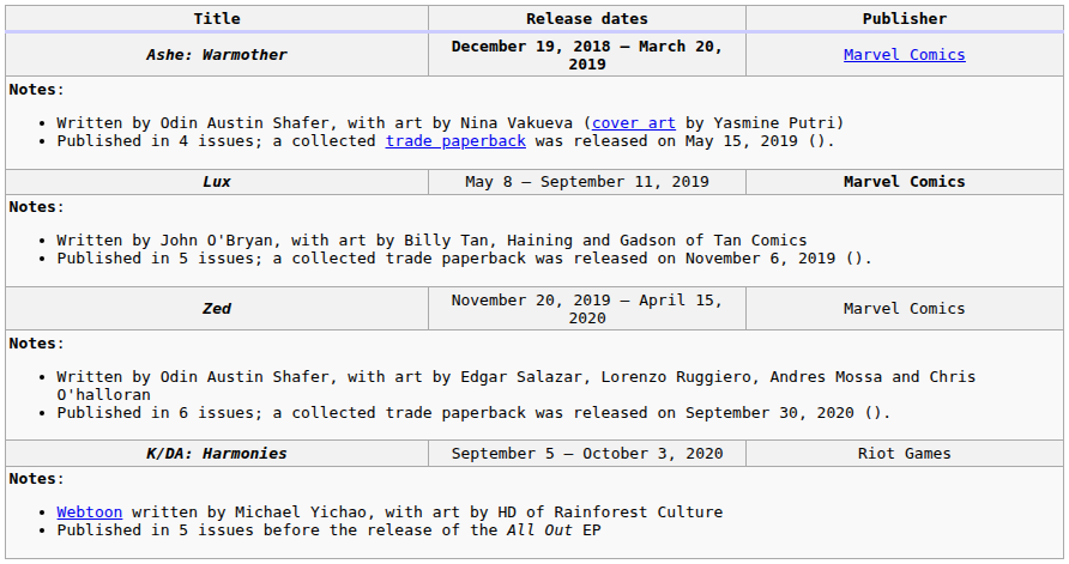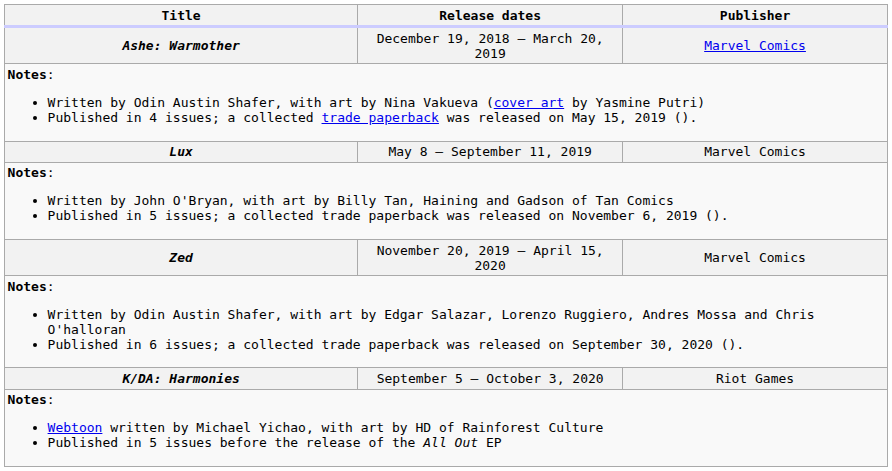Ashe: Warmother | Release dates: bold -> normal
Lux | Publisher: bold -> normal
